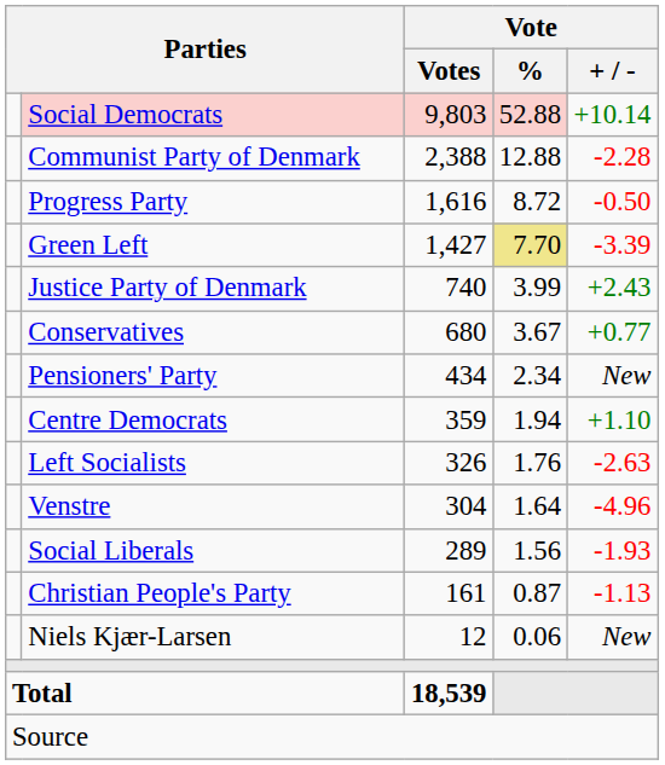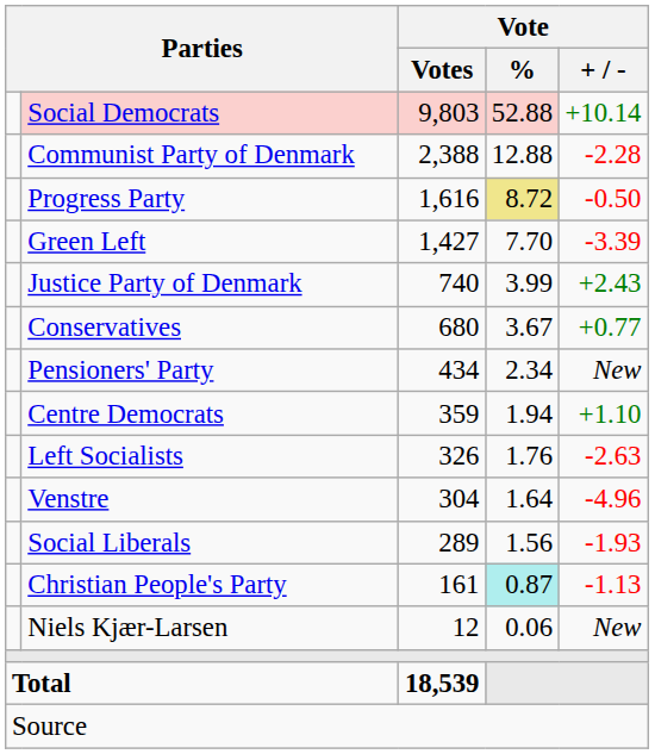Progress Party | Vote / %: no background -> khaki background
Green Left | Vote / %: khaki background -> no background
Christian People's Party | Vote / %: no background -> paleturquoise background
